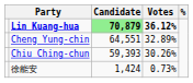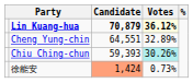Lin Kuang-hua | Candidate: lightgreen background -> no background
Lin Kuang-hua | Votes: no background -> lightyellow background
Chiu Ching-chun | Votes: no background -> paleturquoise background
徐能安 | Candidate: no background -> lightsalmon background
